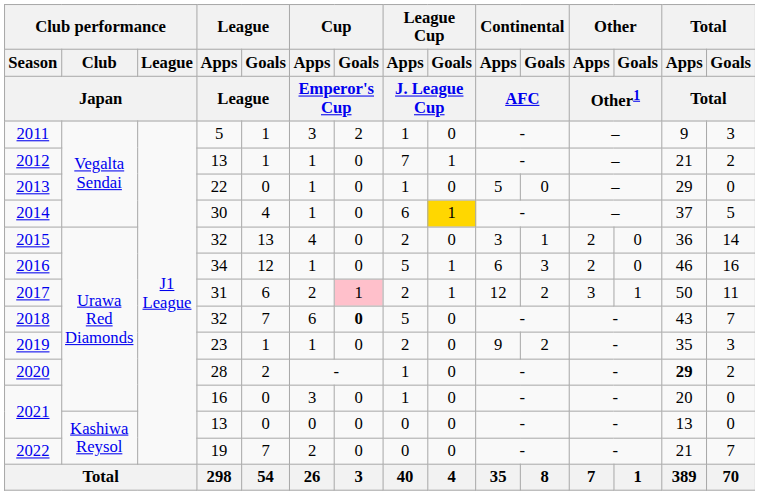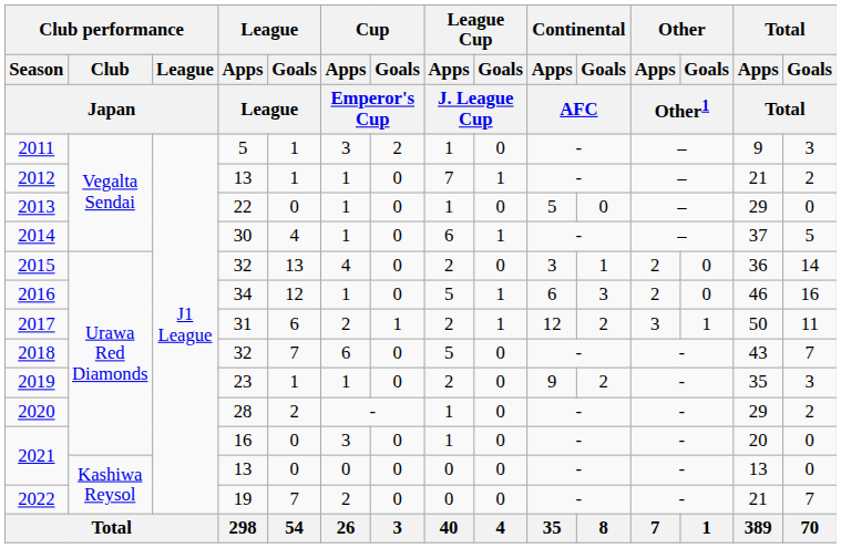2014 | League Cup / Goals / J. League Cup: gold background -> no background
2017 | Cup / Goals / Emperor's Cup: pink background -> no background
2018 | Cup / Goals / Emperor's Cup: bold -> normal
2020 | Total / Apps / Total: bold -> normal
